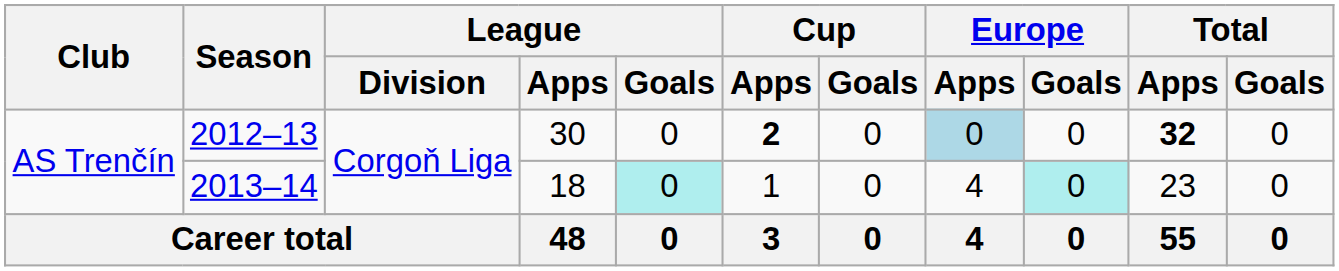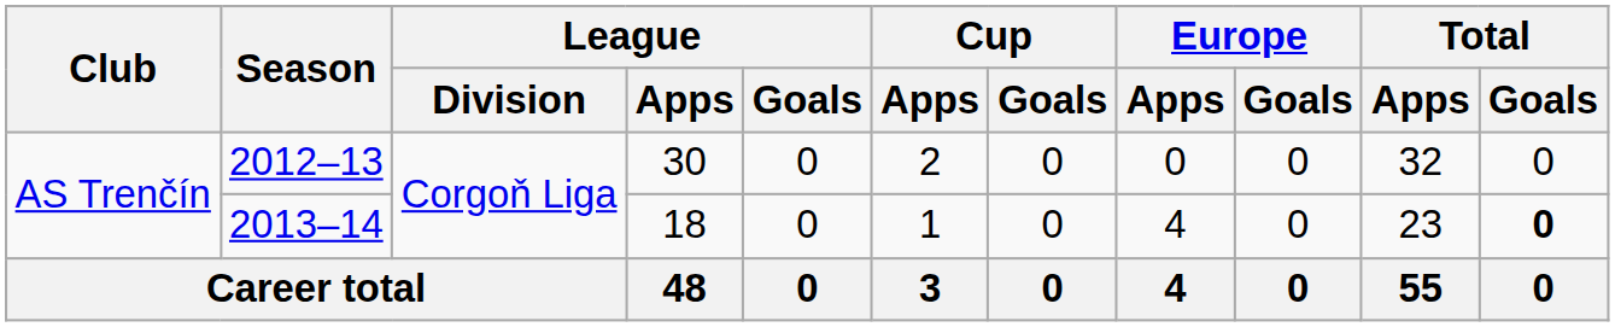2012–13 | Cup / Apps: bold -> normal
2012–13 | Europe / Apps: lightblue background -> no background
2012–13 | Total / Apps: bold -> normal
2013–14 | League / Goals: paleturquoise background -> no background
2013–14 | Europe / Goals: paleturquoise background -> no background
2013–14 | Total / Goals: normal -> bold
